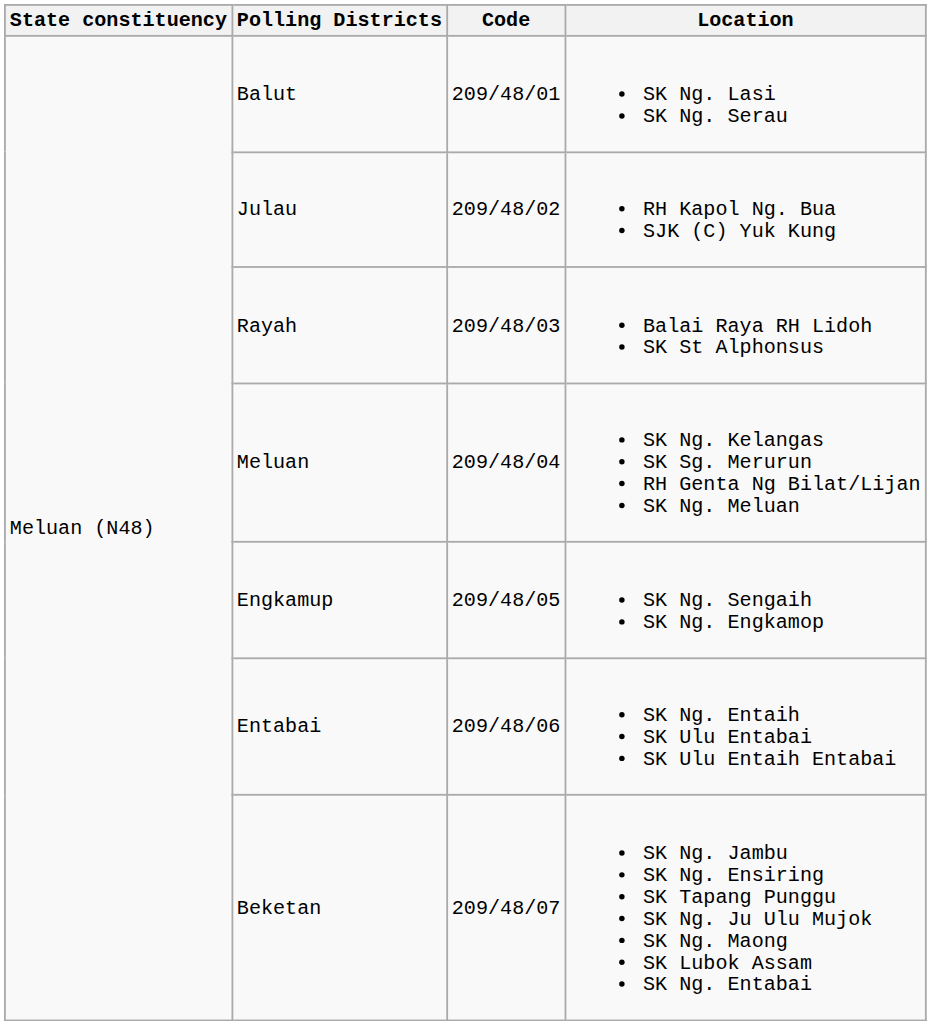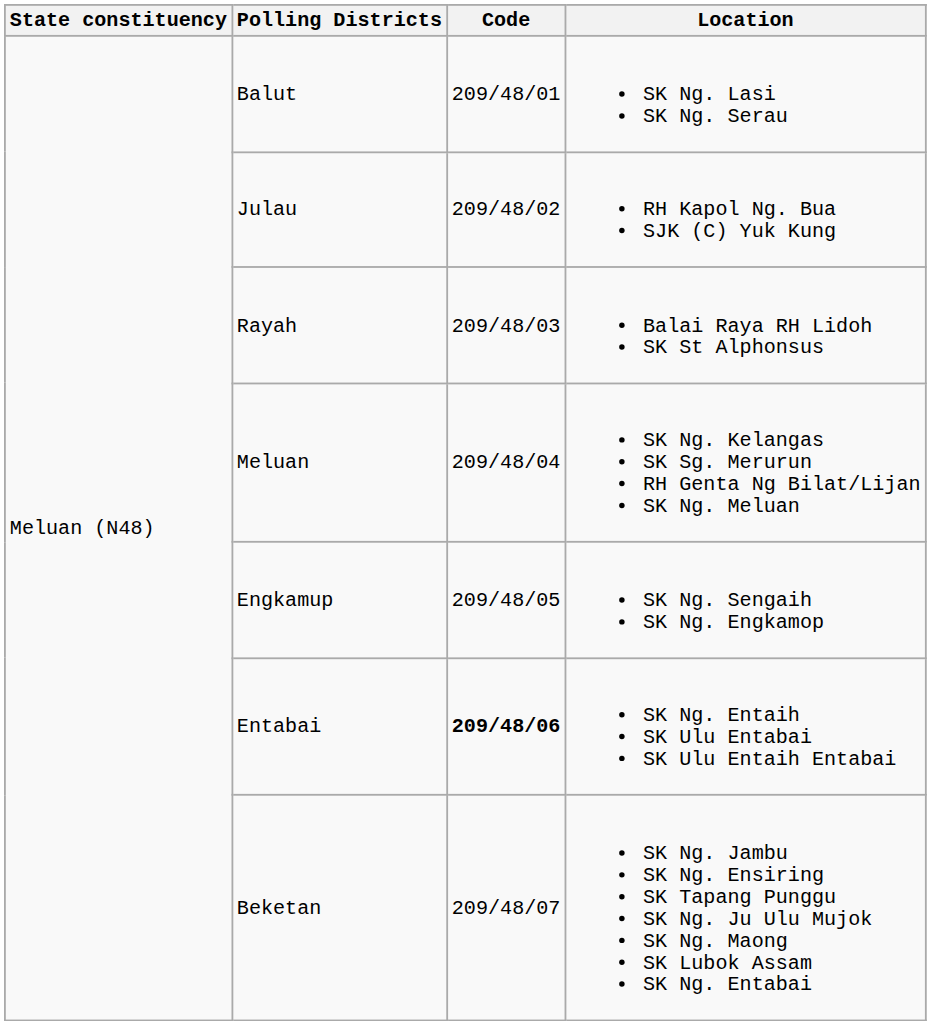Entabai | Code: normal -> bold
